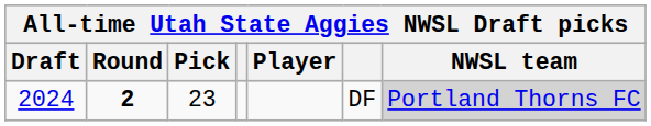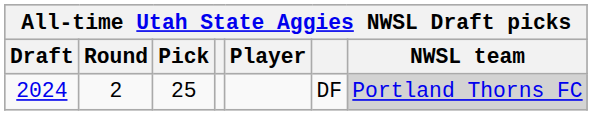2024 | Round: bold -> normal
2024 | Pick: 23 -> 25
